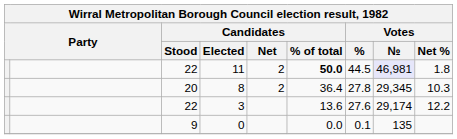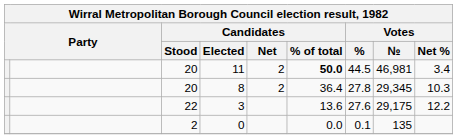11 | Candidates / Stood: 22 -> 20
11 | Votes / №: lavender background -> no background
11 | Votes / Net %: 1.8 -> 3.4
3 | Votes / №: 29,174 -> 29,175
0 | Candidates / Stood: 9 -> 2
